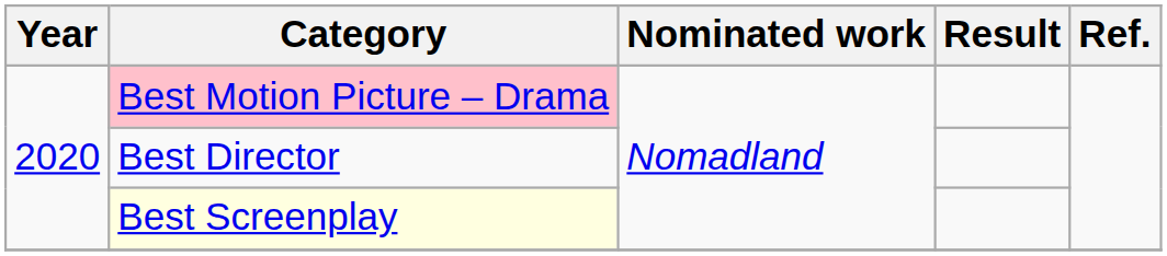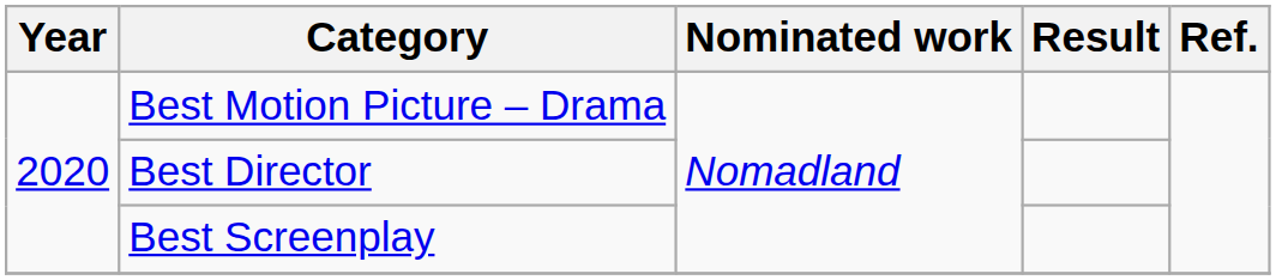Best Motion Picture – Drama | Category: pink background -> no background
Best Screenplay | Category: lightyellow background -> no background
